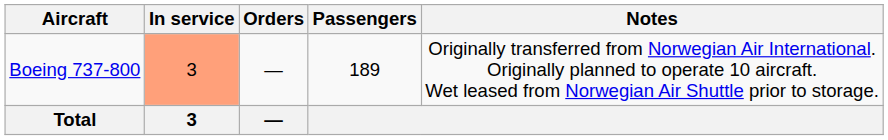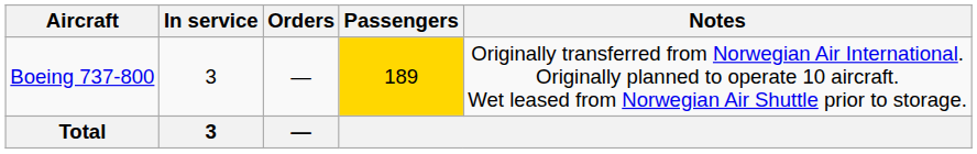Boeing 737-800 | In service: lightsalmon background -> no background
Boeing 737-800 | Passengers: no background -> gold background
